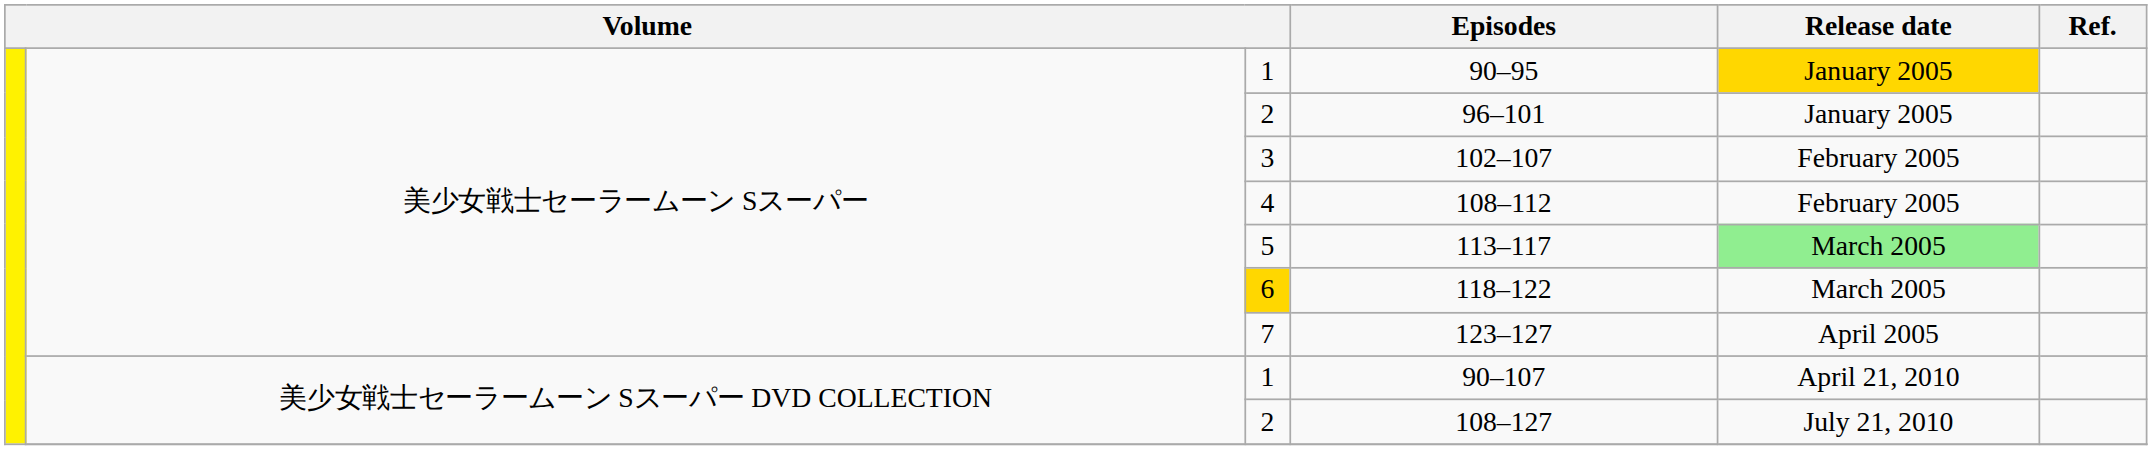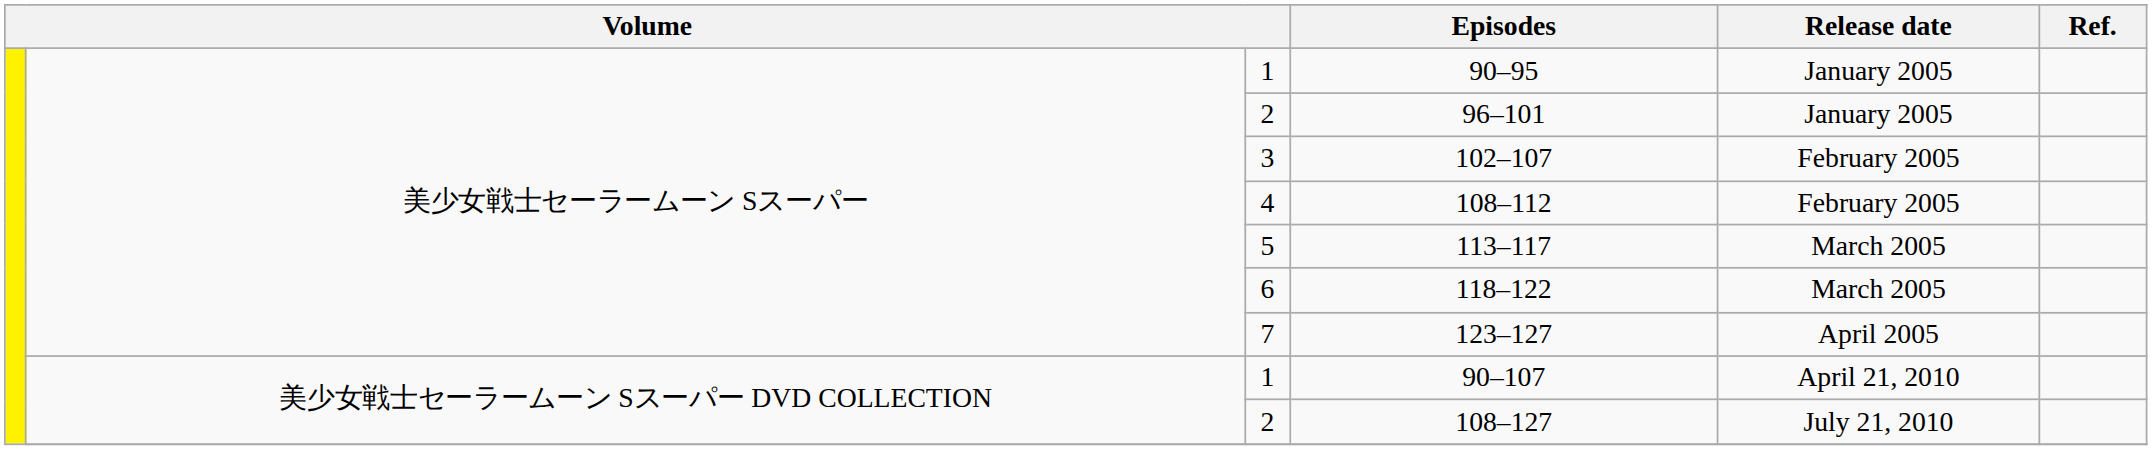90–95 | Release date: gold background -> no background
113–117 | Release date: lightgreen background -> no background
118–122 | column 3: gold background -> no background
